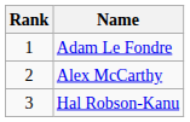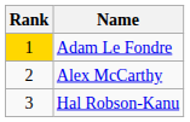Adam Le Fondre | Rank: no background -> gold background
